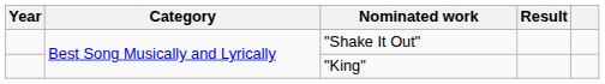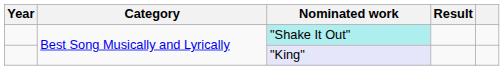"Shake It Out" | Nominated work: no background -> paleturquoise background
"King" | Nominated work: no background -> lavender background
